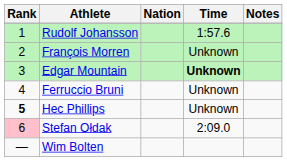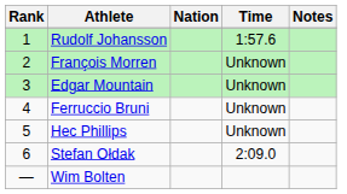Edgar Mountain | Time: bold -> normal
Hec Phillips | Rank: bold -> normal
Stefan Ołdak | Rank: pink background -> no background
